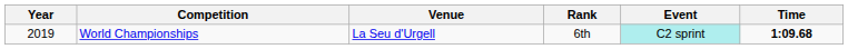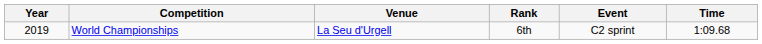World Championships | Event: paleturquoise background -> no background
World Championships | Time: bold -> normal
